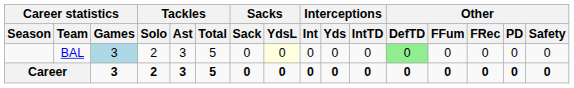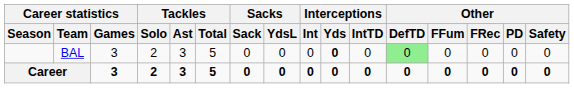row 3 | Career statistics / Games: lightblue background -> no background
row 3 | Sacks / YdsL: lightyellow background -> no background
row 3 | Interceptions / Yds: normal -> bold
